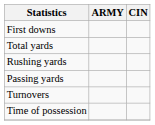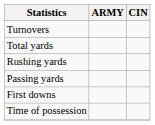rows swapped: First downs <-> Turnovers
